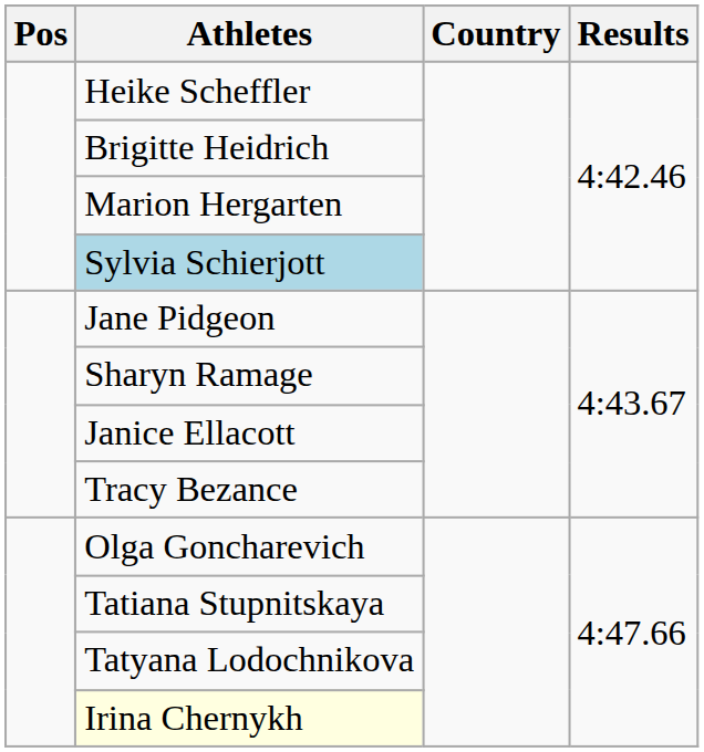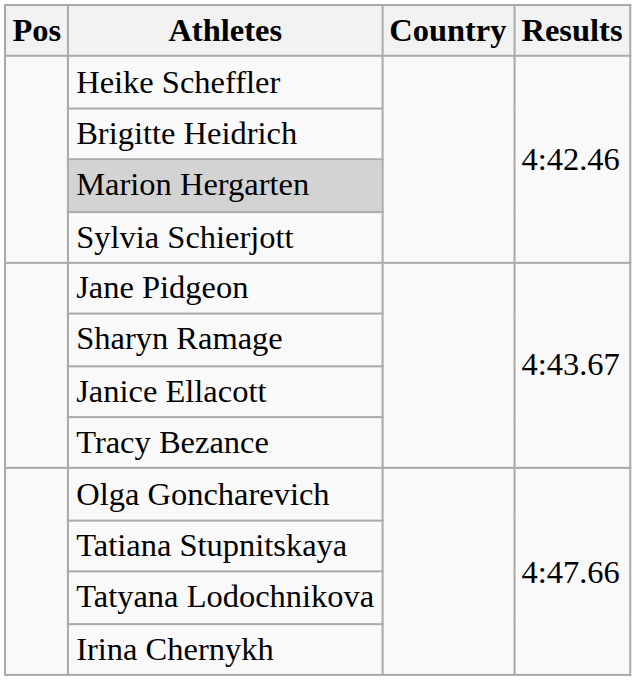Marion Hergarten | Athletes: no background -> lightgrey background
Sylvia Schierjott | Athletes: lightblue background -> no background
Irina Chernykh | Athletes: lightyellow background -> no background
